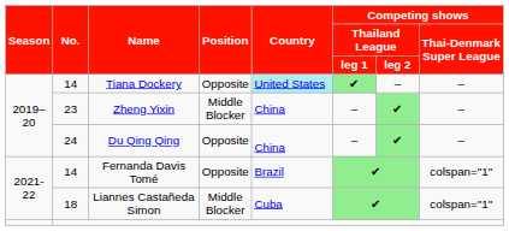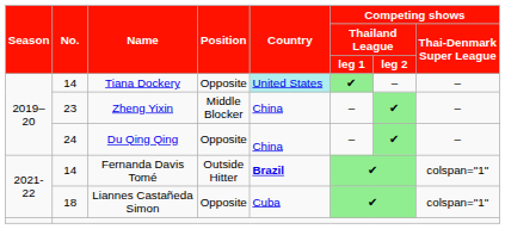Fernanda Davis Tomé | column 4: Opposite -> Outside Hitter
Fernanda Davis Tomé | column 5: normal -> bold
Liannes Castañeda Simon | column 4: Middle Blocker -> Opposite
